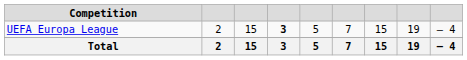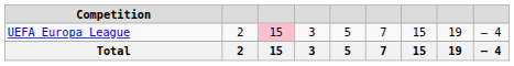UEFA Europa League | column 3: no background -> pink background
UEFA Europa League | column 4: bold -> normal
